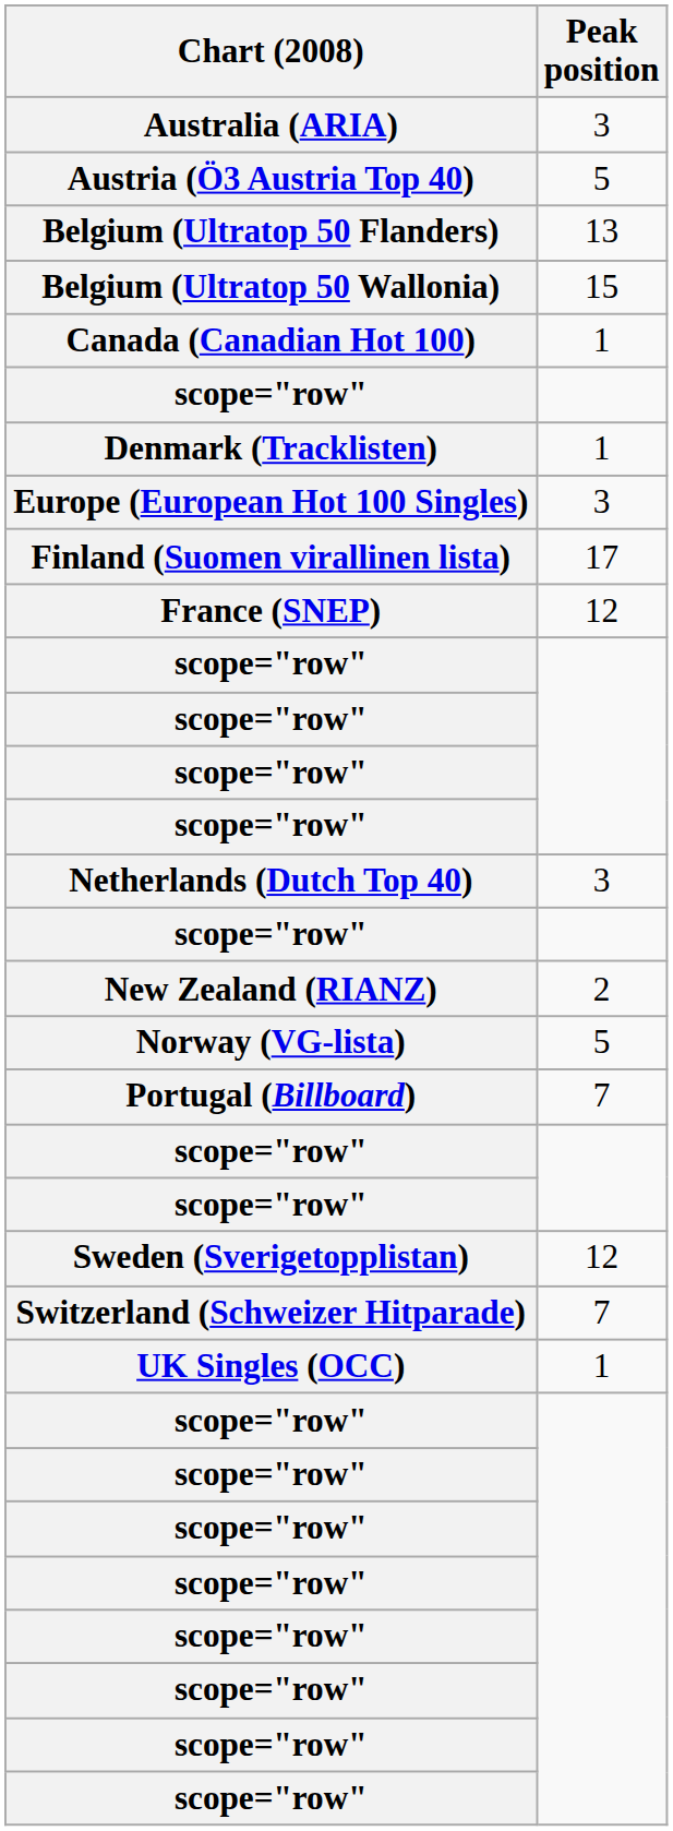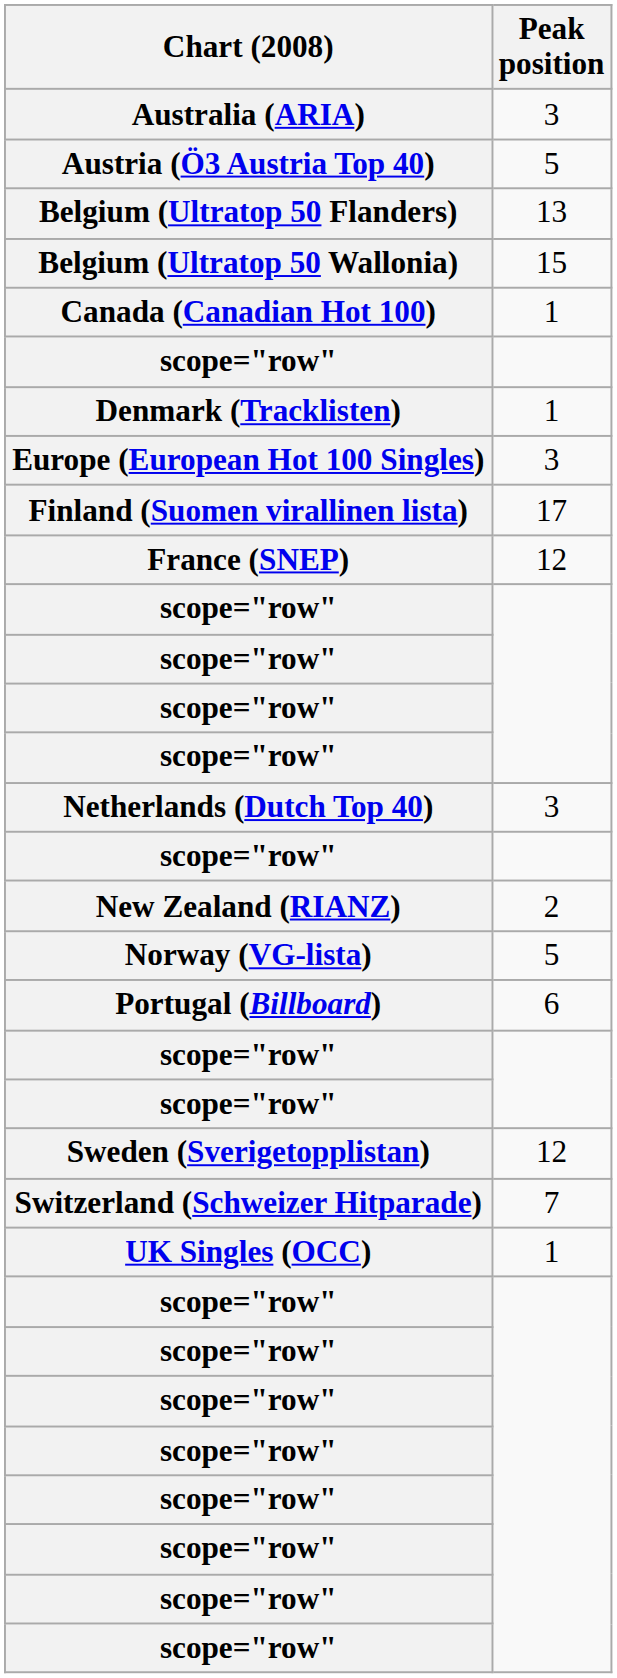Portugal (Billboard) | Peak position: 7 -> 6
